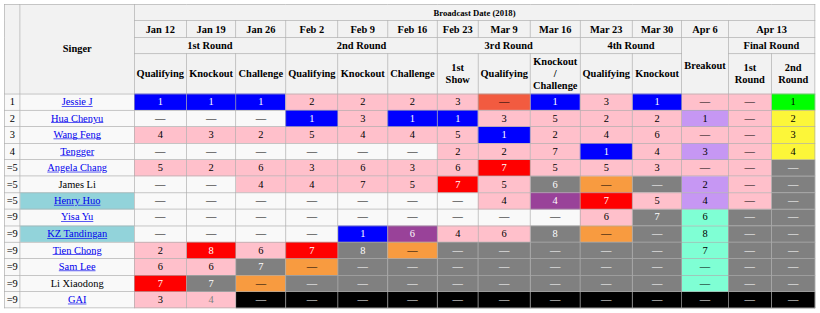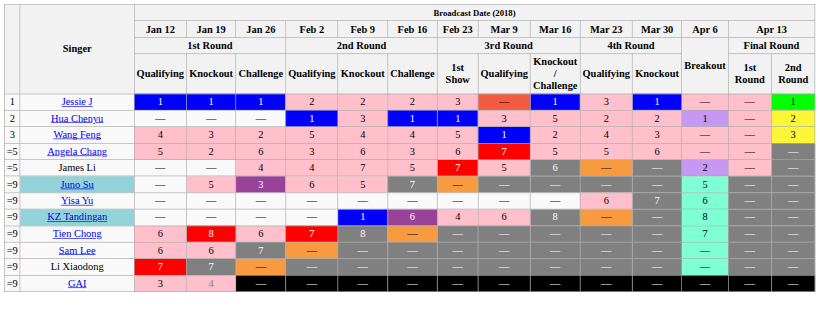Wang Feng | Broadcast Date (2018) / Mar 30 / 4th Round / Knockout: 6 -> 3
- row: 4 | Tengger | — | — | — | — | — | — | 2 | 2 | 7 | 1 | 4 | 3 | — | 4
Angela Chang | Broadcast Date (2018) / Mar 30 / 4th Round / Knockout: 3 -> 6
- row: =5 | Henry Huo | — | — | — | — | — | — | — | 4 | 4 | 7 | 5 | 4 | — | —
+ row: =9 | Juno Su | — | 5 | 3 | 6 | 5 | 7 | — | — | — | — | — | 5 | — | —
Tien Chong | Broadcast Date (2018) / Jan 12 / 1st Round / Qualifying: 2 -> 6
